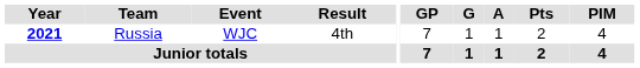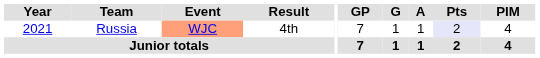Russia | Year: bold -> normal
Russia | Event: no background -> lightsalmon background
Russia | Pts: no background -> lavender background
